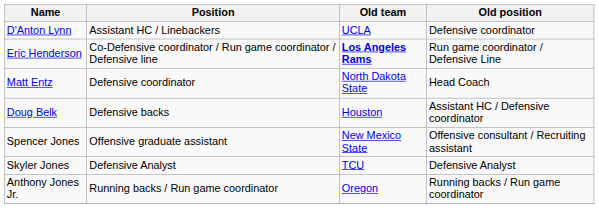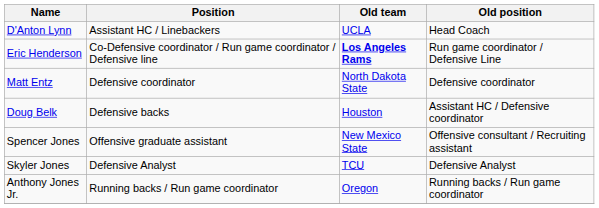D'Anton Lynn | Old position: Defensive coordinator -> Head Coach
Matt Entz | Old position: Head Coach -> Defensive coordinator
